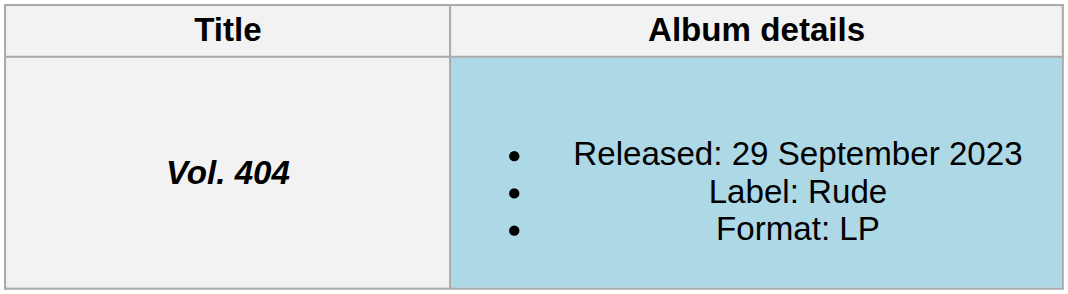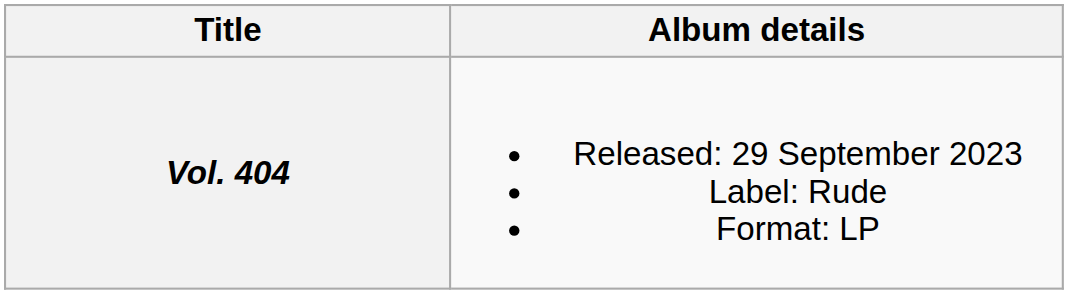Vol. 404 | Album details: lightblue background -> no background
